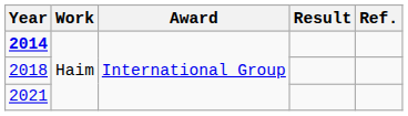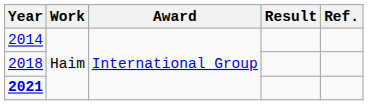2014 | Year: bold -> normal
2021 | Year: normal -> bold
